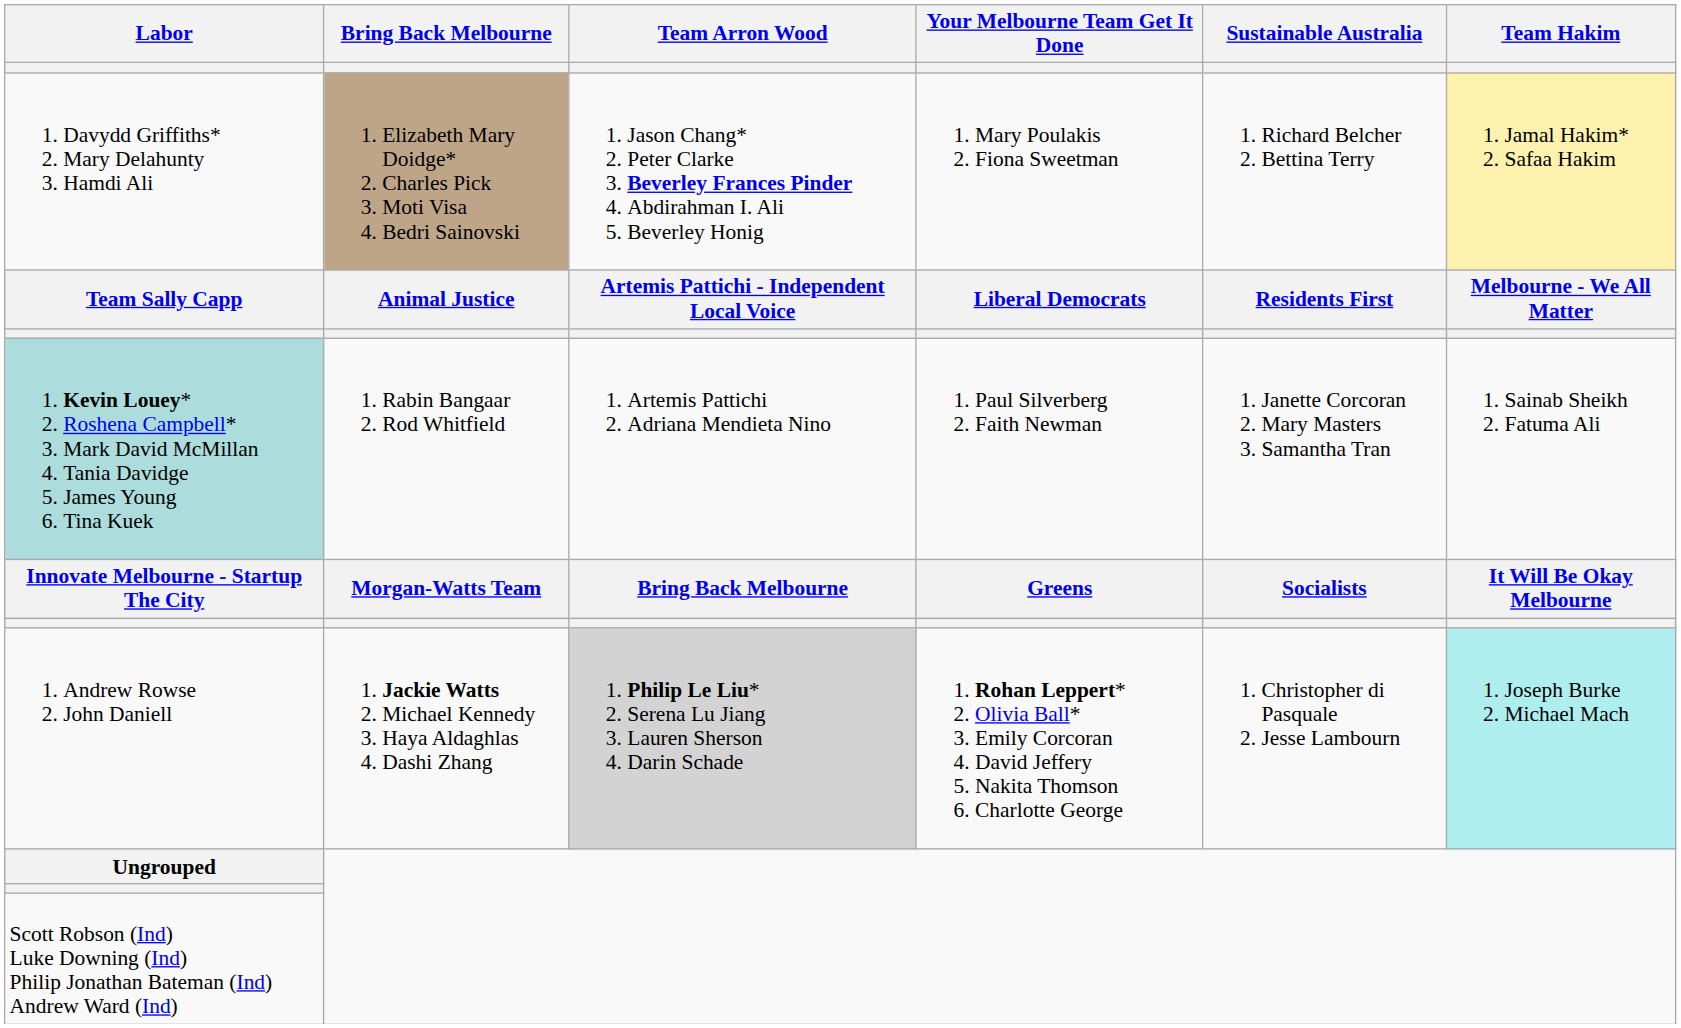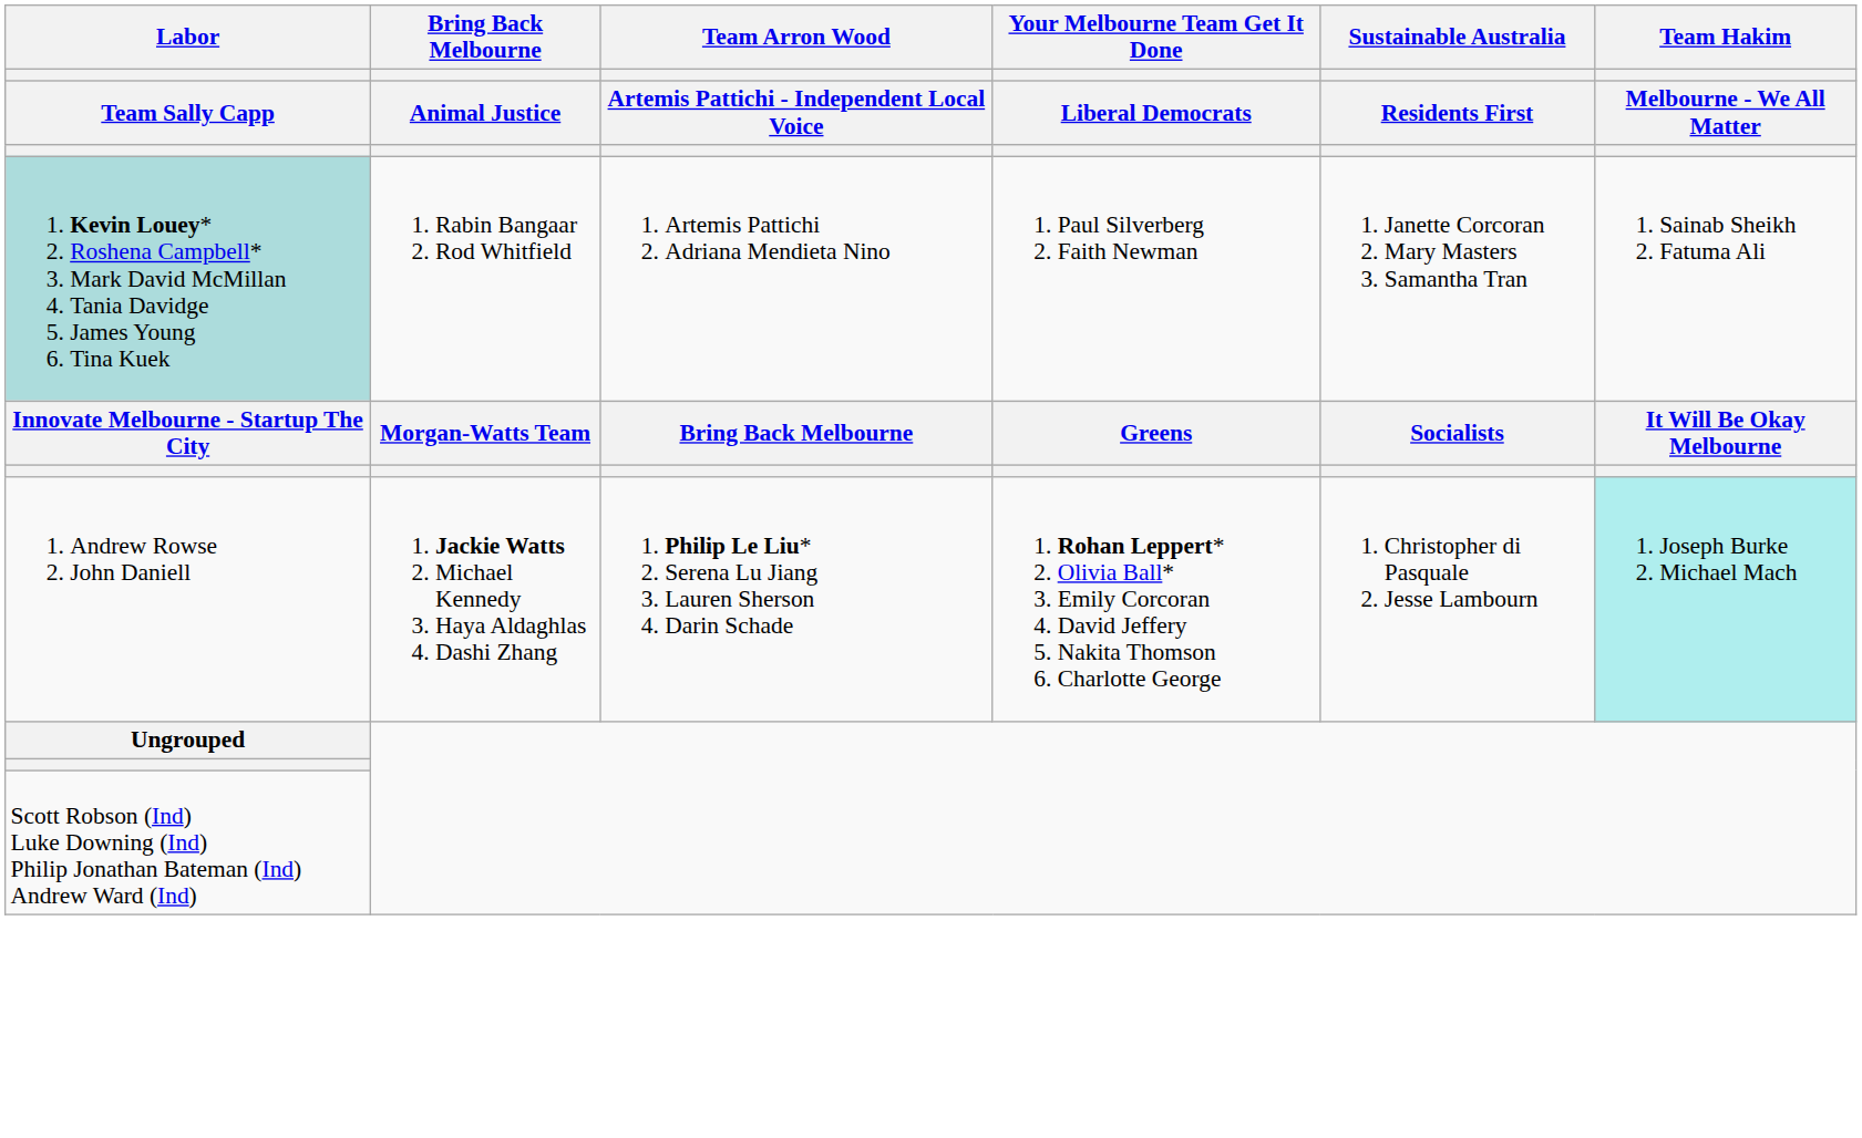- row: Davydd Griffiths* Mary Delahunty Hamdi Ali | Elizabeth Mary Doidge* Charles Pick Moti Visa Bedri Sainovski | Jason Chang* Peter Clarke Beverley Frances Pinder Abdirahman I. Ali Beverley Honig | Mary Poulakis Fiona Sweetman | Richard Belcher Bettina Terry | Jamal Hakim* Safaa Hakim
Andrew Rowse John Daniell | Team Arron Wood: lightgrey background -> no background
